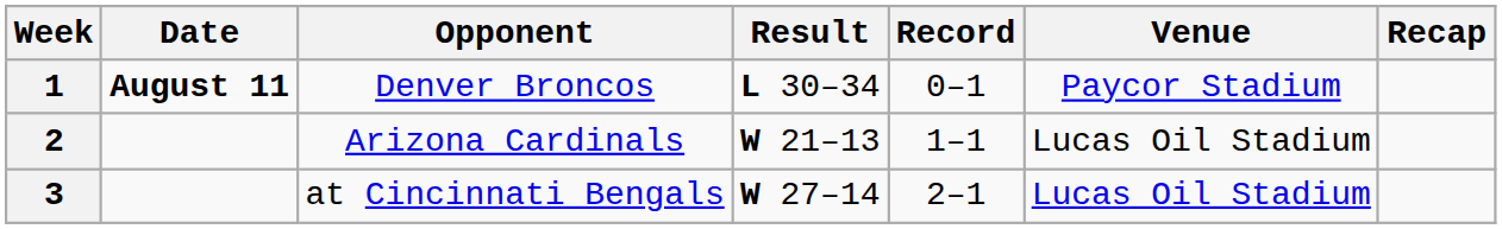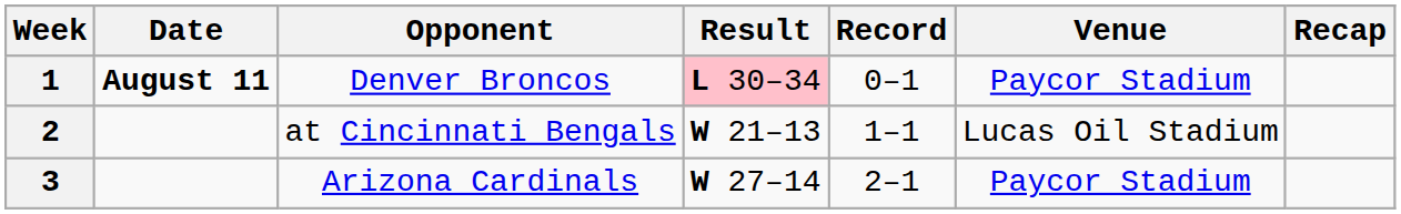1 | Result: no background -> pink background
2 | Opponent: Arizona Cardinals -> at Cincinnati Bengals
3 | Opponent: at Cincinnati Bengals -> Arizona Cardinals
3 | Venue: Lucas Oil Stadium -> Paycor Stadium
